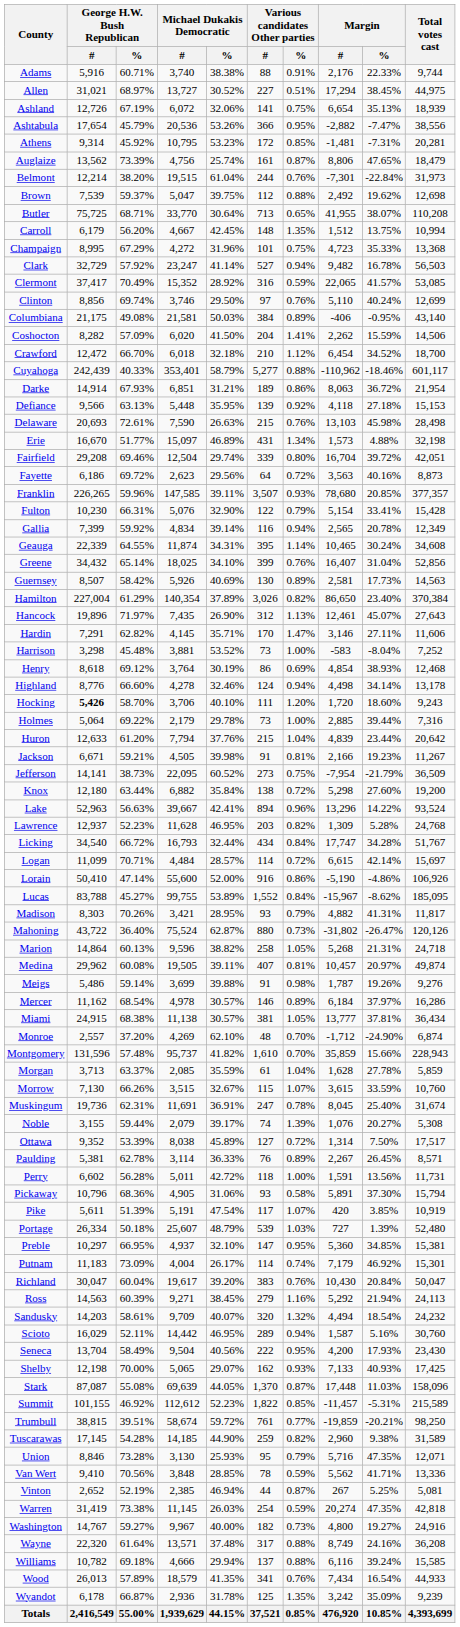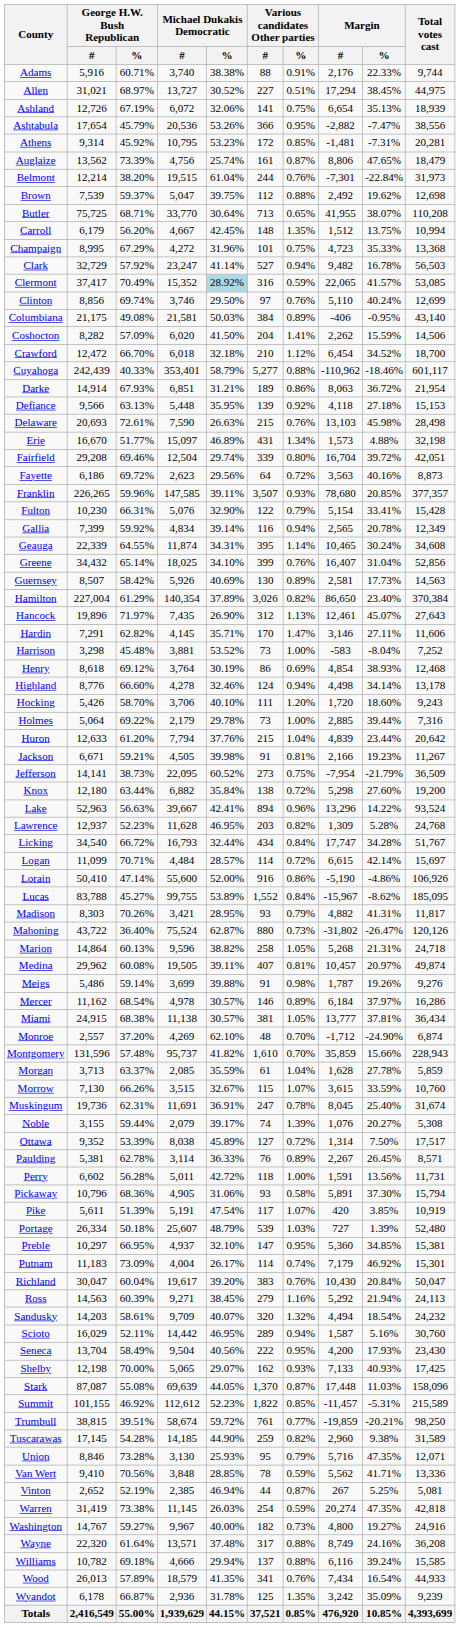Clermont | Michael Dukakis Democratic / %: no background -> lightblue background
Hocking | George H.W. Bush Republican / #: bold -> normal
